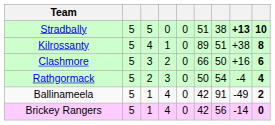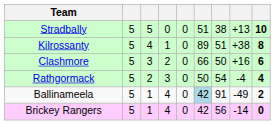Stradbally | column 8: bold -> normal
Ballinameela | column 6: no background -> lightblue background
